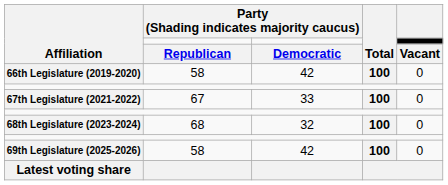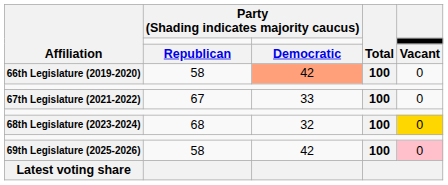66th Legislature (2019-2020) | column 3: no background -> lightsalmon background
68th Legislature (2023-2024) | column 5: no background -> gold background
69th Legislature (2025-2026) | column 5: no background -> pink background
